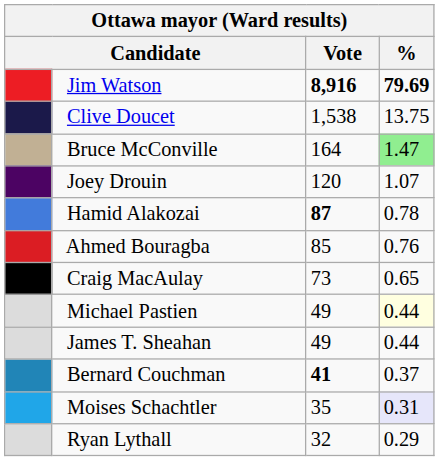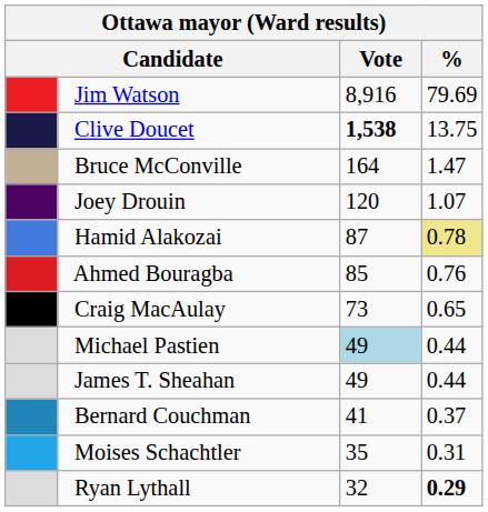Jim Watson | Vote: bold -> normal
Jim Watson | %: bold -> normal
Clive Doucet | Vote: normal -> bold
Bruce McConville | %: lightgreen background -> no background
Hamid Alakozai | Vote: bold -> normal
Hamid Alakozai | %: no background -> khaki background
Michael Pastien | Vote: no background -> lightblue background
Michael Pastien | %: lightyellow background -> no background
Bernard Couchman | Vote: bold -> normal
Moises Schachtler | %: lavender background -> no background
Ryan Lythall | %: normal -> bold
